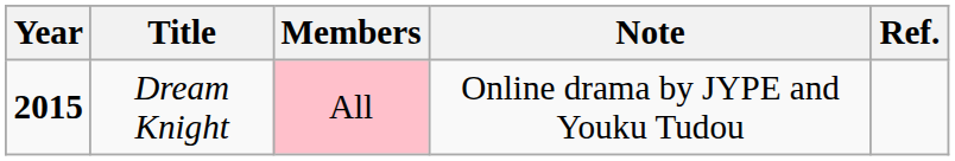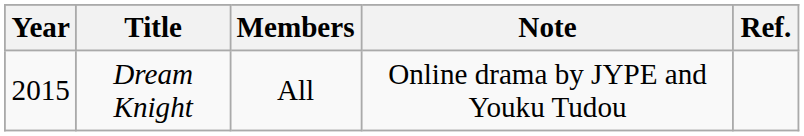row 2 | Year: bold -> normal
row 2 | Members: pink background -> no background
